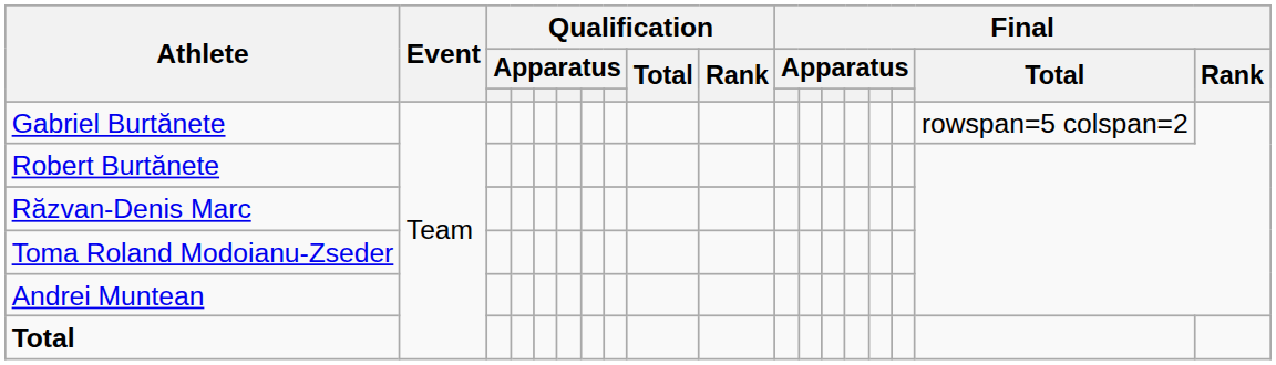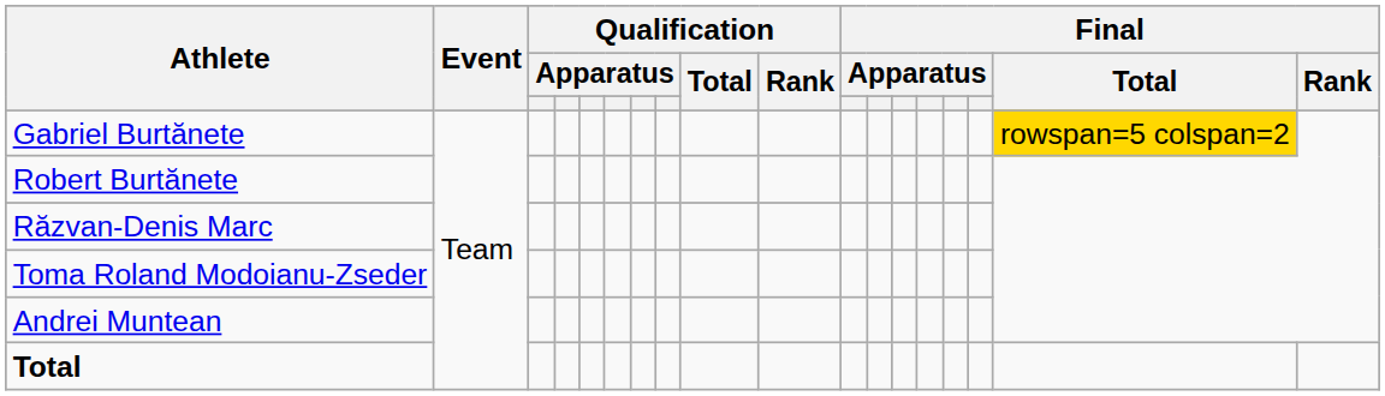Gabriel Burtănete | Final / Total: no background -> gold background
